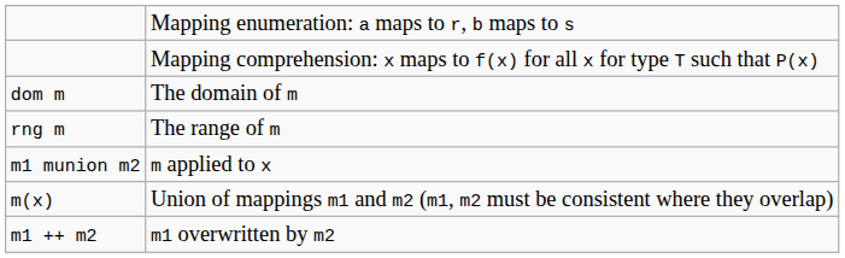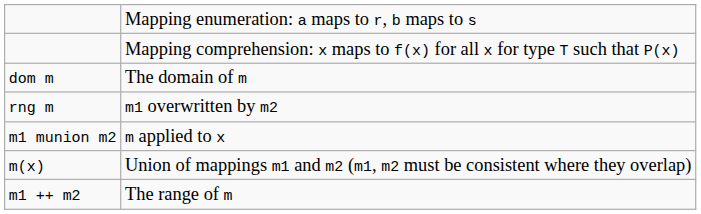row 4 | column 2: The range of m -> m1 overwritten by m2
row 7 | column 2: m1 overwritten by m2 -> The range of m
